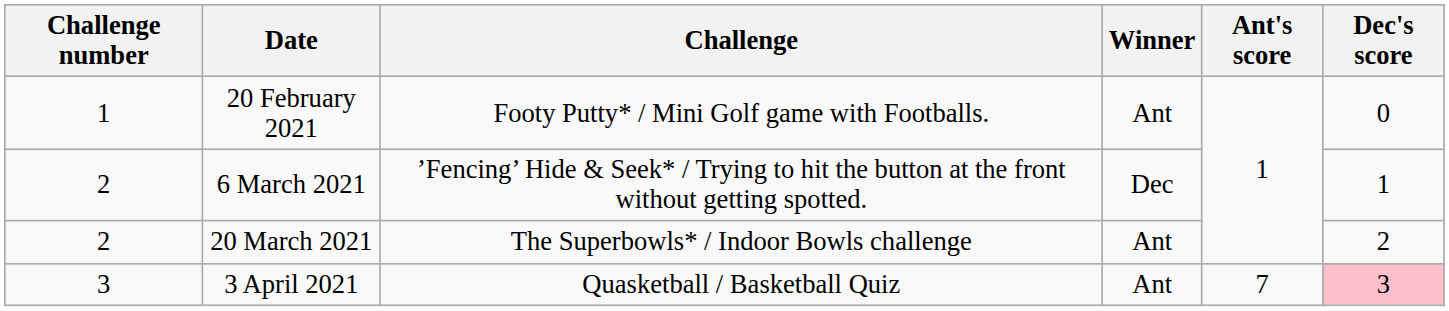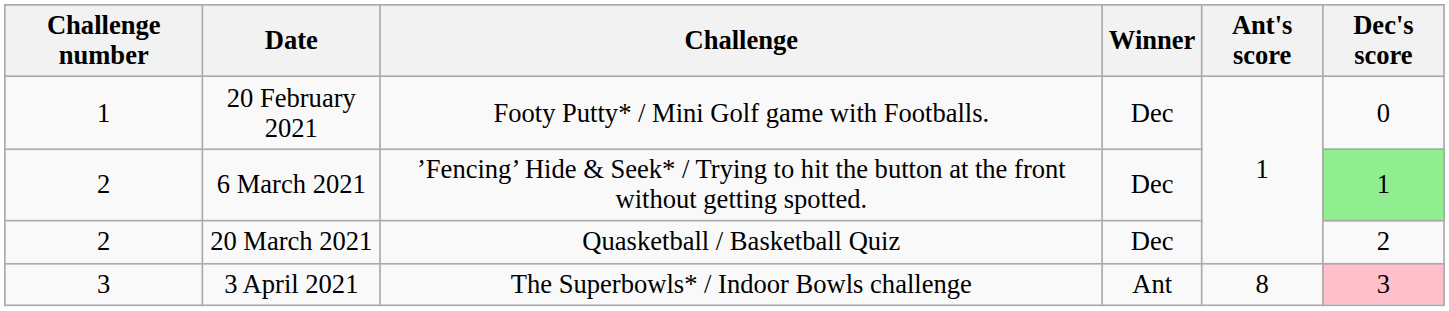20 February 2021 | Winner: Ant -> Dec
6 March 2021 | Dec's score: no background -> lightgreen background
20 March 2021 | Challenge: The Superbowls* / Indoor Bowls challenge -> Quasketball / Basketball Quiz
20 March 2021 | Winner: Ant -> Dec
3 April 2021 | Challenge: Quasketball / Basketball Quiz -> The Superbowls* / Indoor Bowls challenge
3 April 2021 | Ant's score: 7 -> 8
